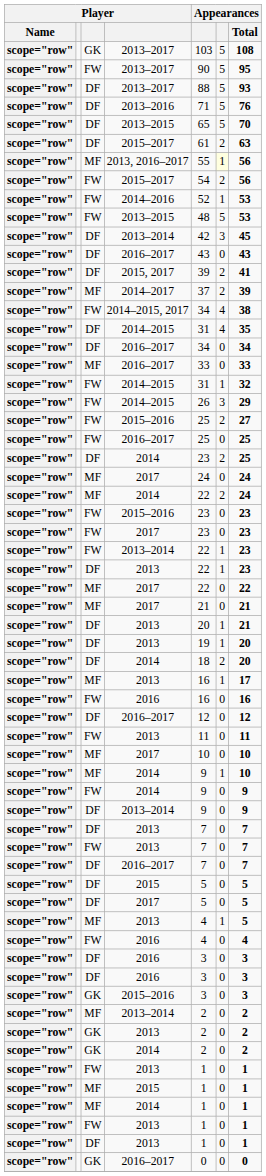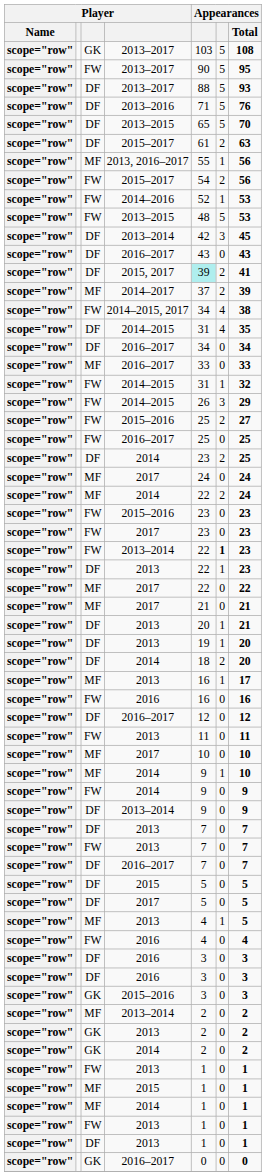2013, 2016–2017 | column 6: lightyellow background -> no background
2015, 2017 | column 5: no background -> paleturquoise background
FW / 2013–2014 | column 6: normal -> bold
